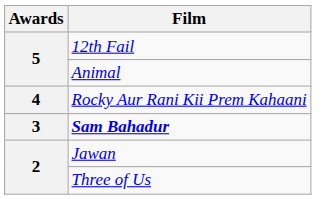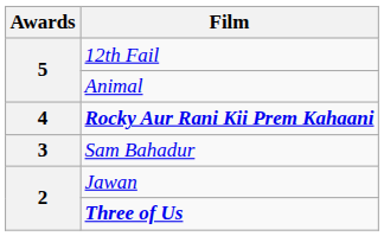Rocky Aur Rani Kii Prem Kahaani | Film: normal -> bold
Sam Bahadur | Film: bold -> normal
Three of Us | Film: normal -> bold
